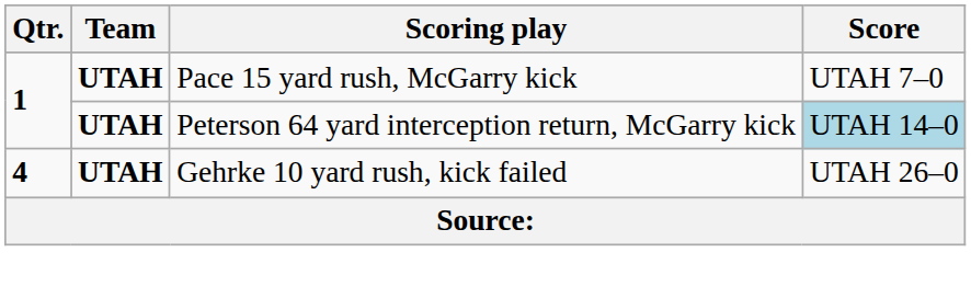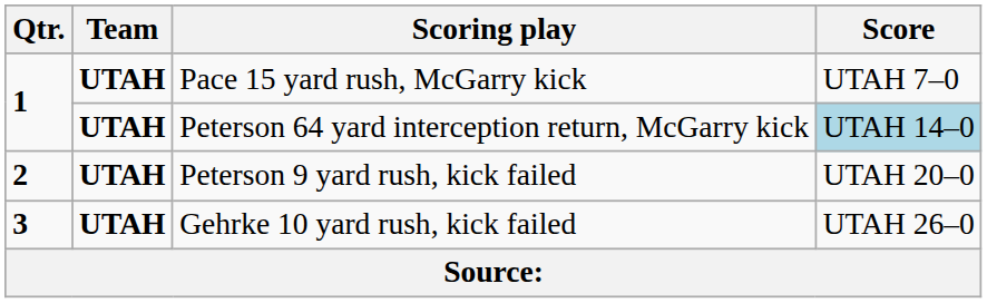+ row: 2 | UTAH | Peterson 9 yard rush, kick failed | UTAH 20–0
Gehrke 10 yard rush, kick failed | Qtr.: 4 -> 3
